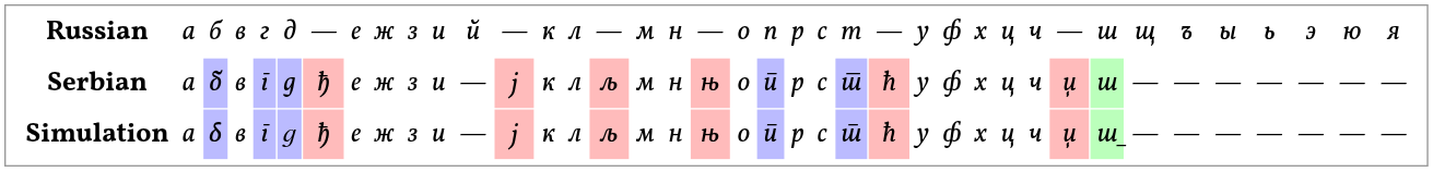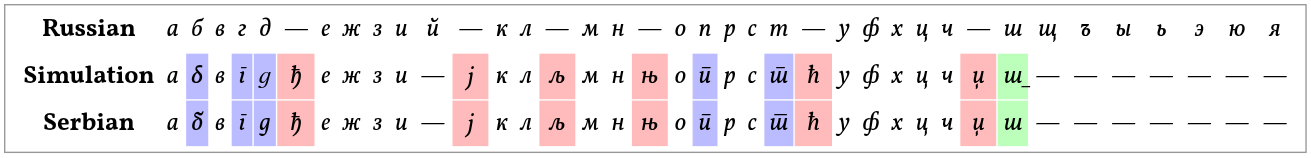rows swapped: Serbian <-> Simulation
